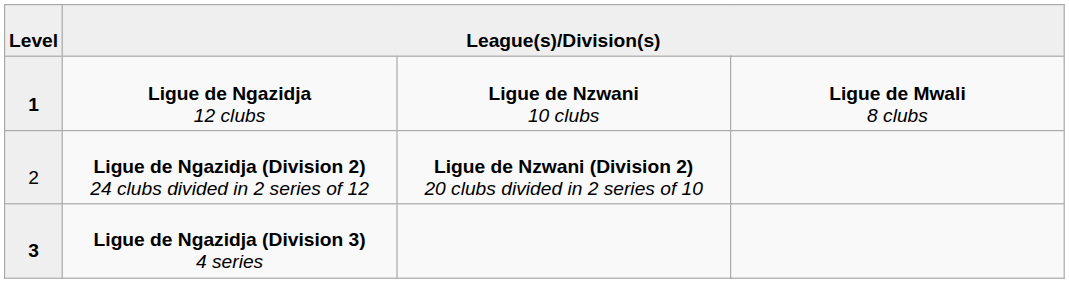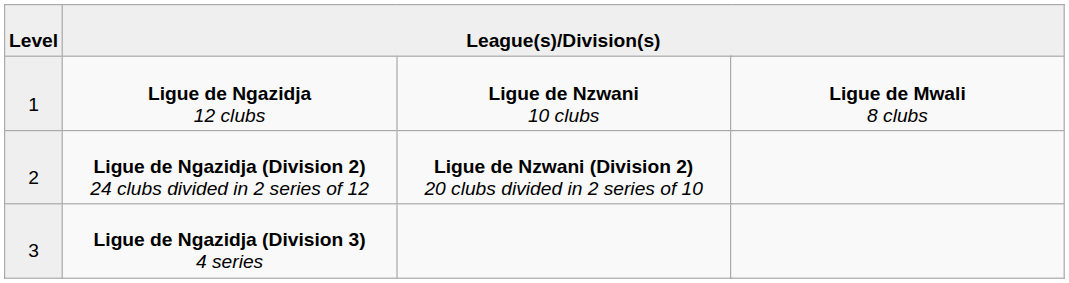Ligue de Ngazidja 12 clubs | column 1: bold -> normal
Ligue de Ngazidja (Division 3) 4 series | column 1: bold -> normal
